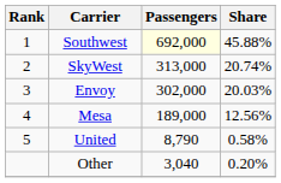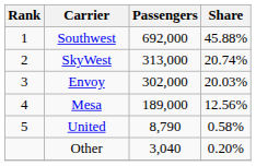Southwest | Passengers: lightyellow background -> no background
